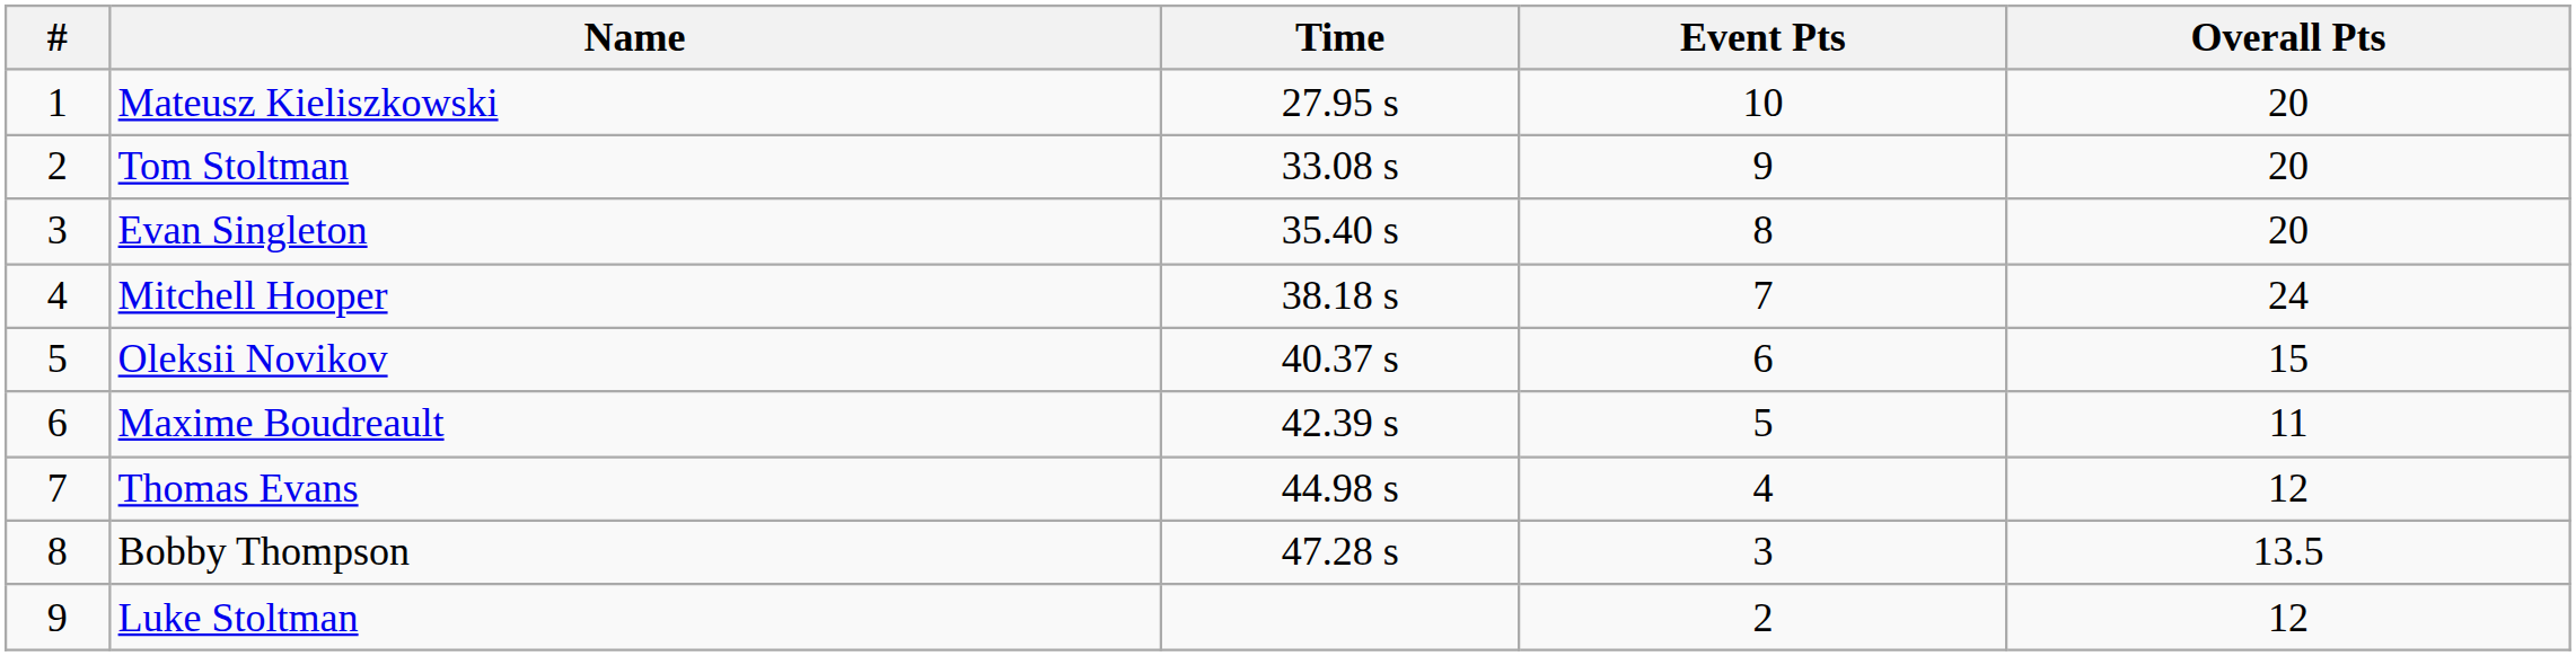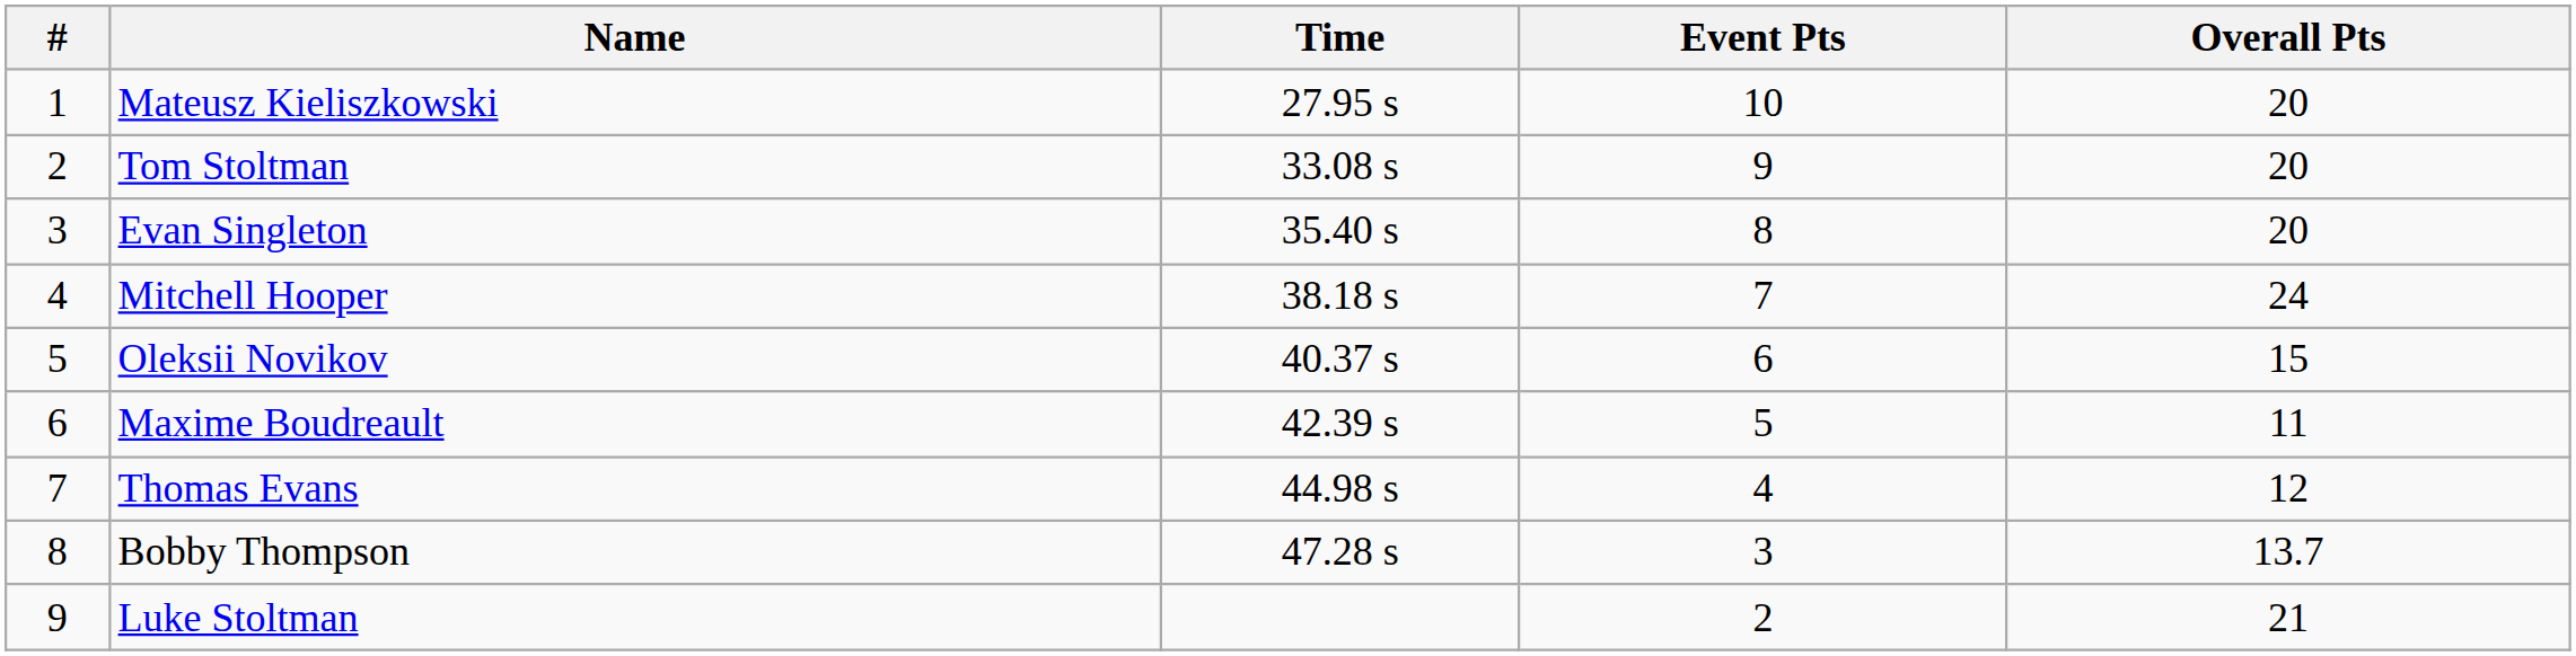Bobby Thompson | Overall Pts: 13.5 -> 13.7
Luke Stoltman | Overall Pts: 12 -> 21
